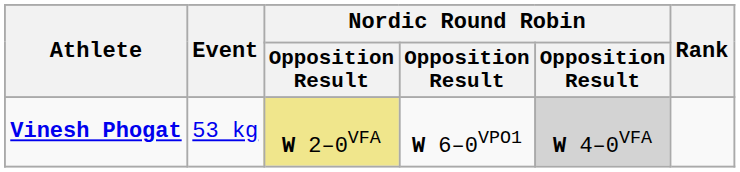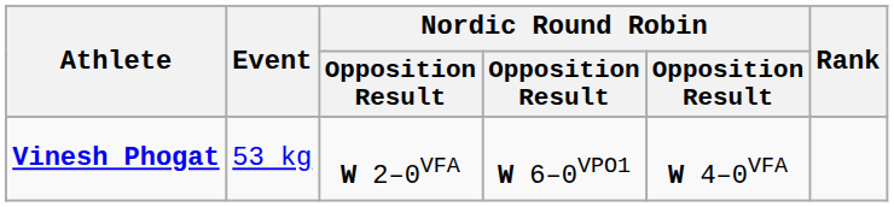Vinesh Phogat | column 3: khaki background -> no background
Vinesh Phogat | column 5: lightgrey background -> no background
